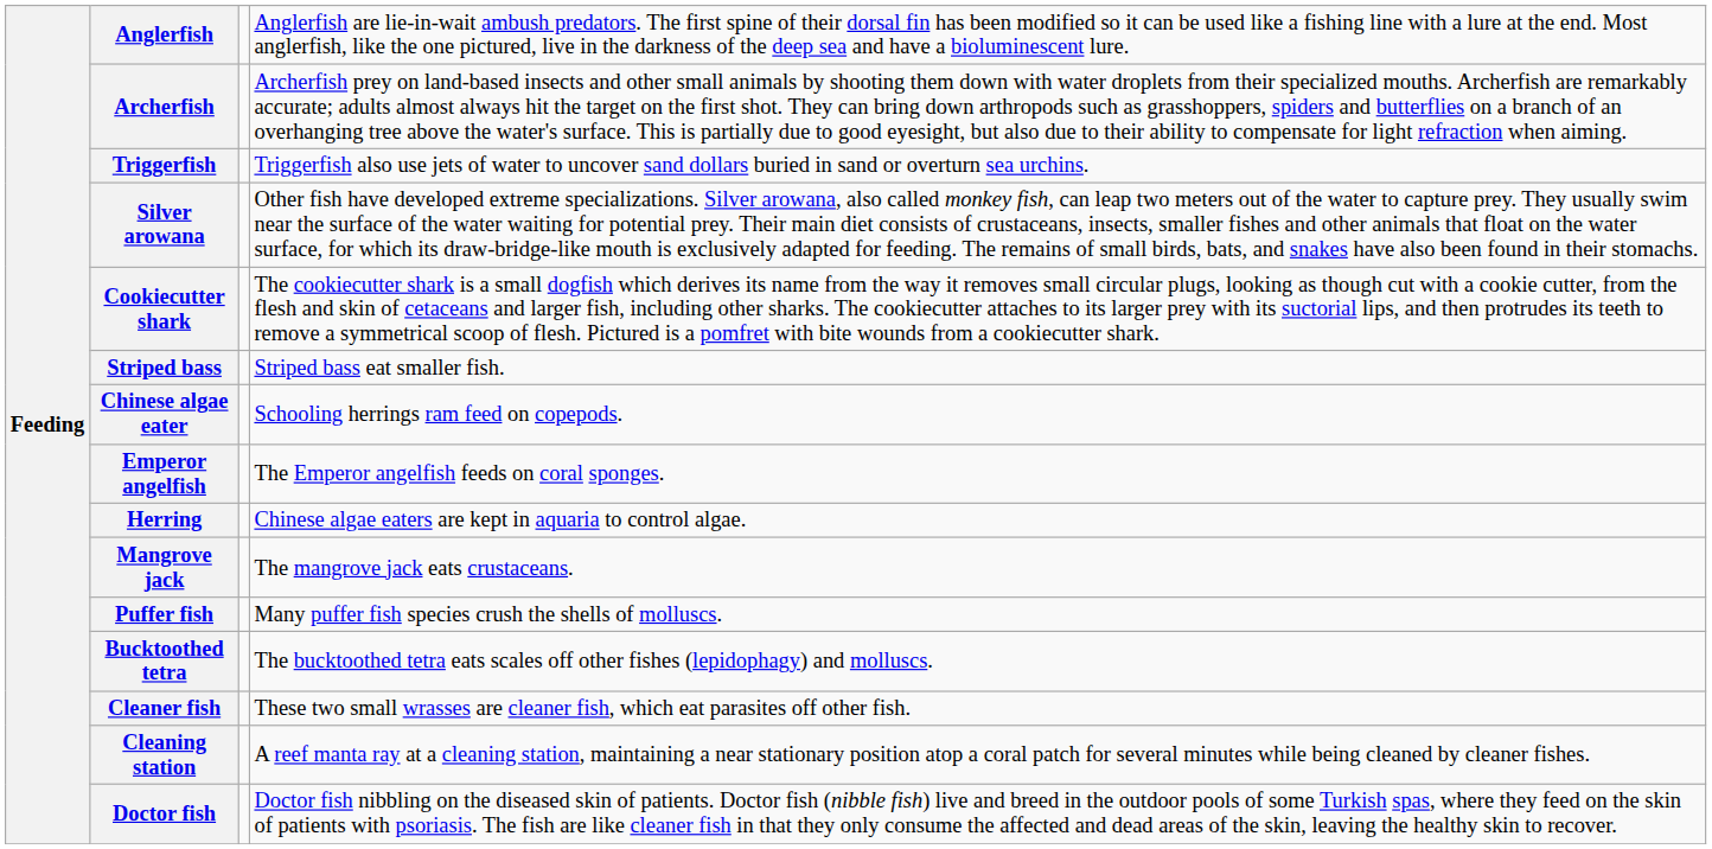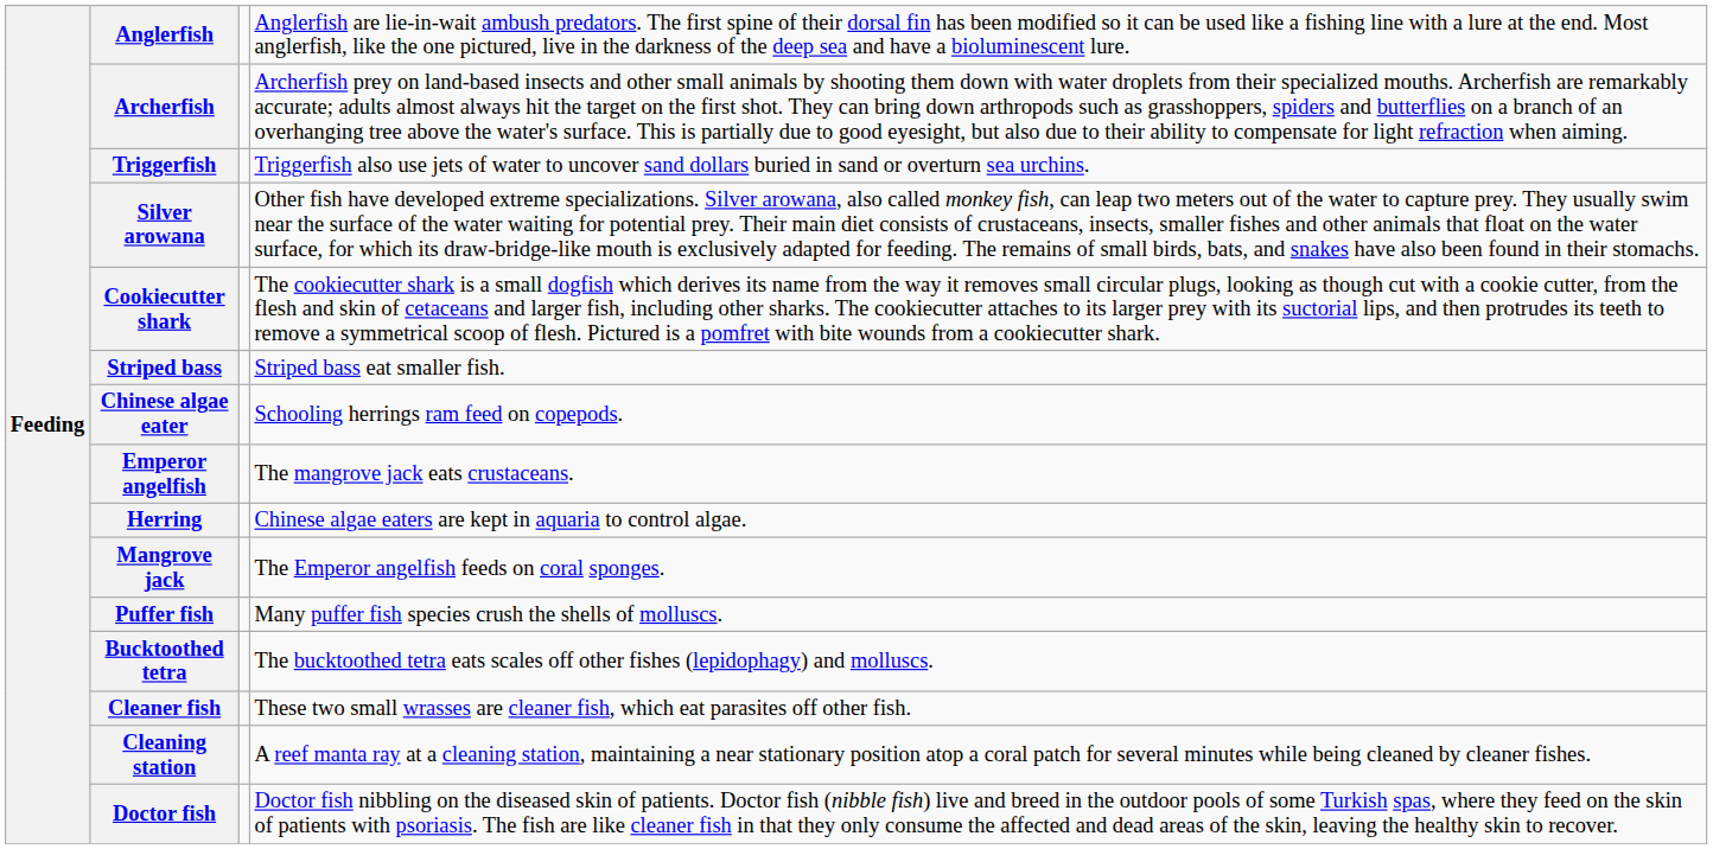Emperor angelfish | column 4: The Emperor angelfish feeds on coral sponges. -> The mangrove jack eats crustaceans.
Mangrove jack | column 4: The mangrove jack eats crustaceans. -> The Emperor angelfish feeds on coral sponges.
